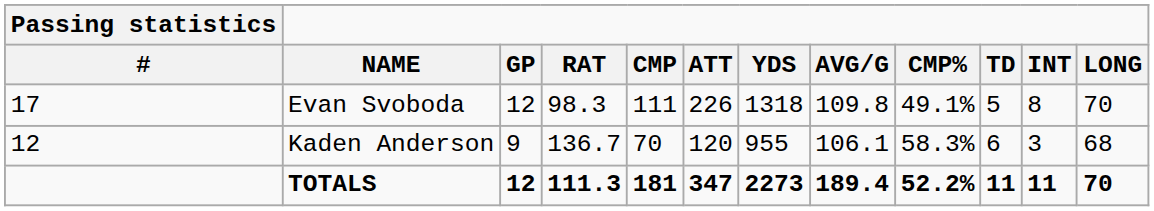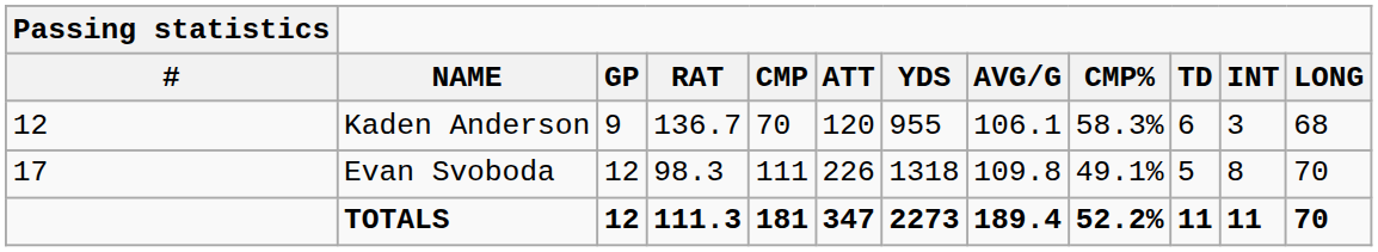rows swapped: Evan Svoboda <-> Kaden Anderson
